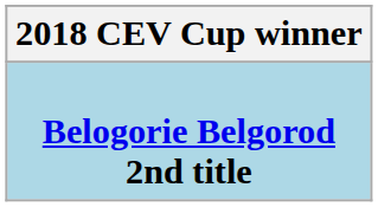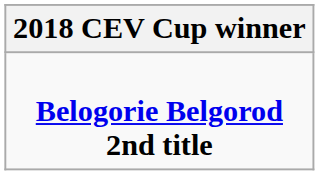row 2 | column 1: lightblue background -> no background
